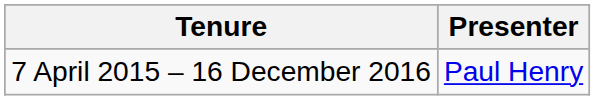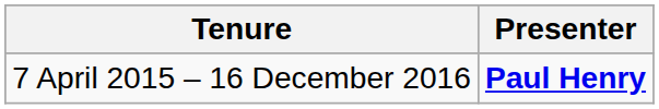7 April 2015 – 16 December 2016 | Presenter: normal -> bold
